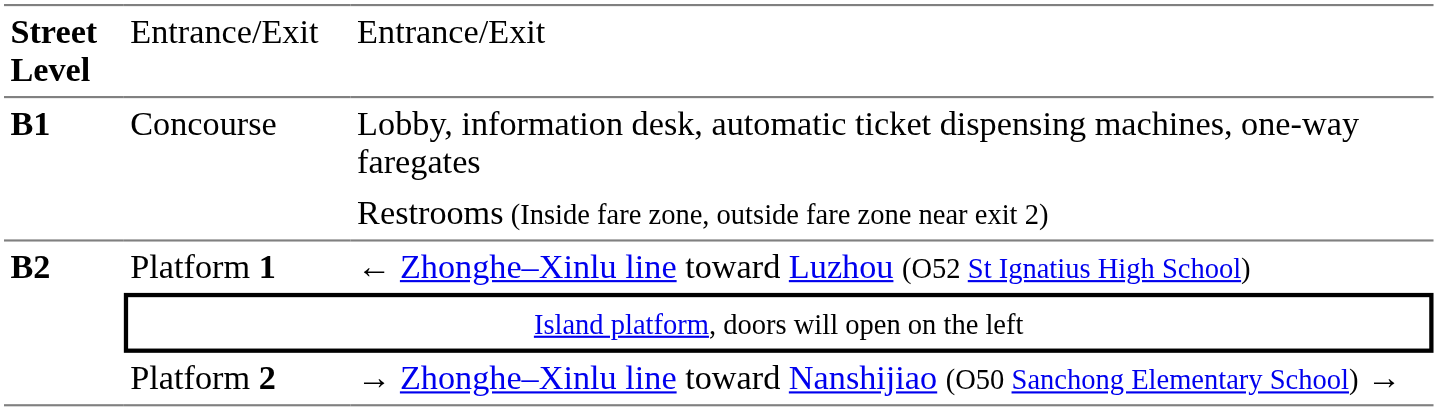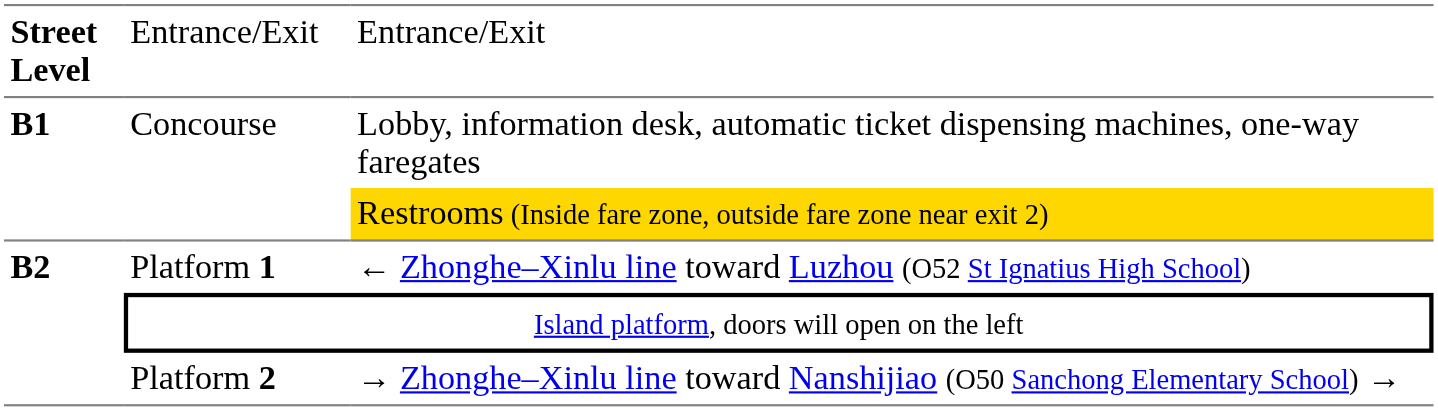Restrooms (Inside fare zone, outside fare zone near exit 2) | column 3: no background -> gold background
